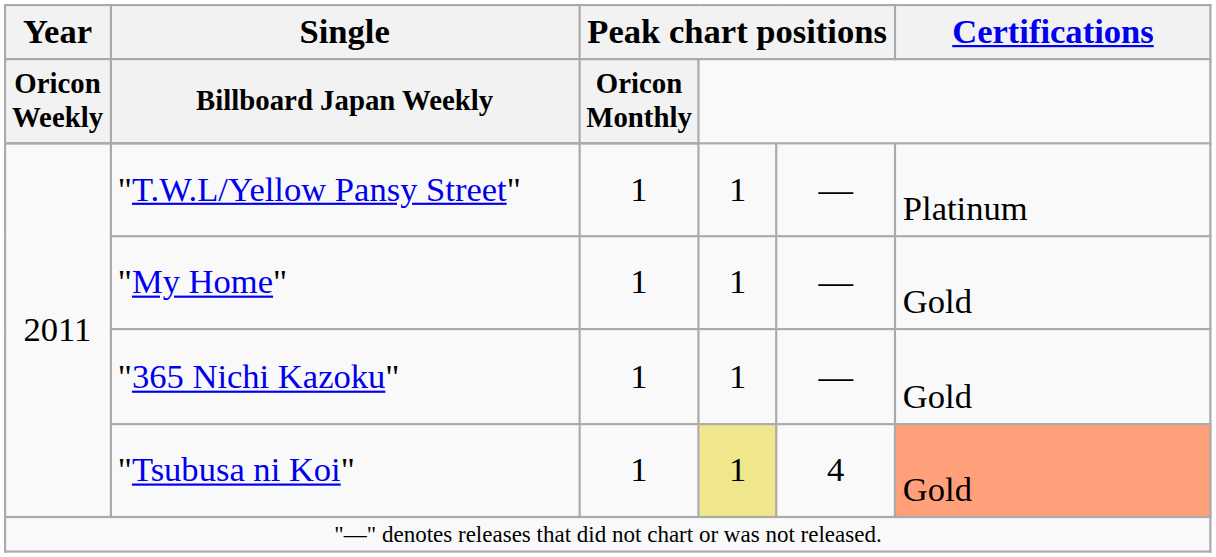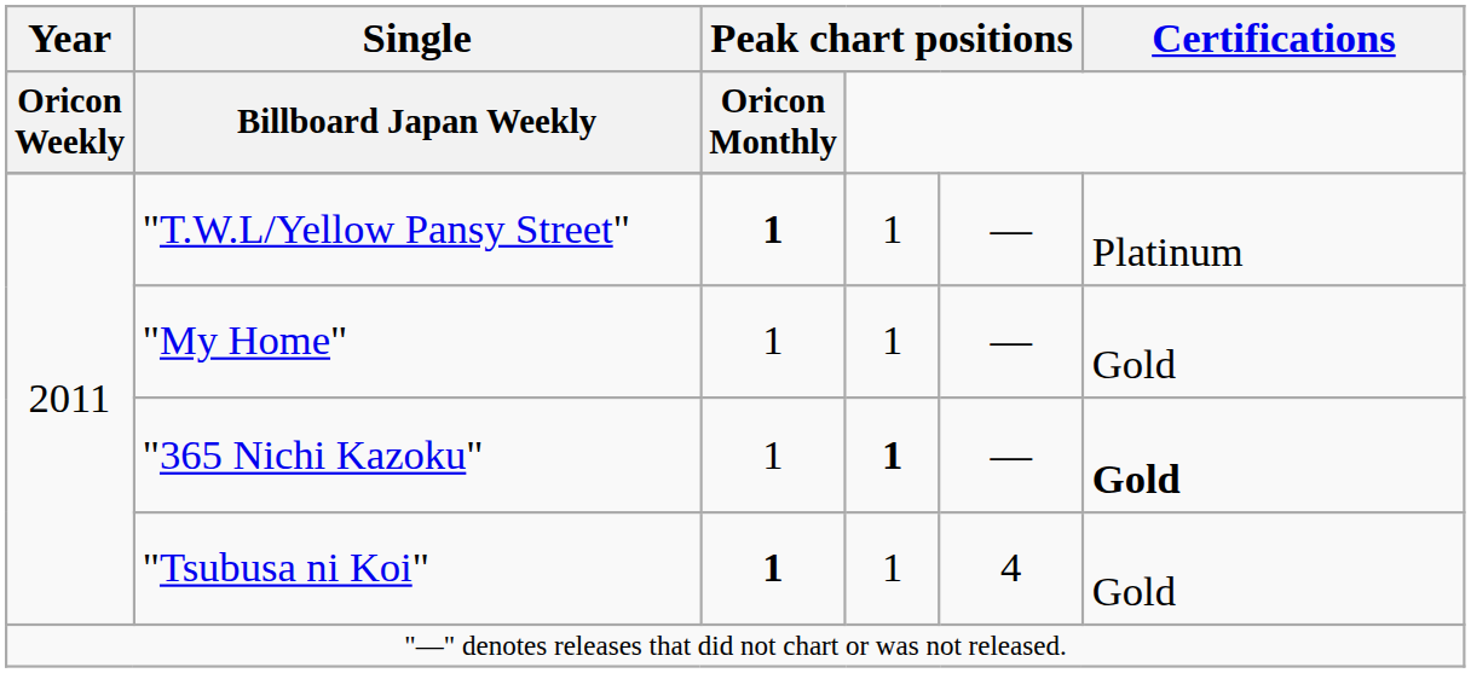"T.W.L/Yellow Pansy Street" | column 3: normal -> bold
"365 Nichi Kazoku" | column 4: normal -> bold
"365 Nichi Kazoku" | Certifications: normal -> bold
"Tsubusa ni Koi" | column 3: normal -> bold
"Tsubusa ni Koi" | column 4: khaki background -> no background
"Tsubusa ni Koi" | Certifications: lightsalmon background -> no background
